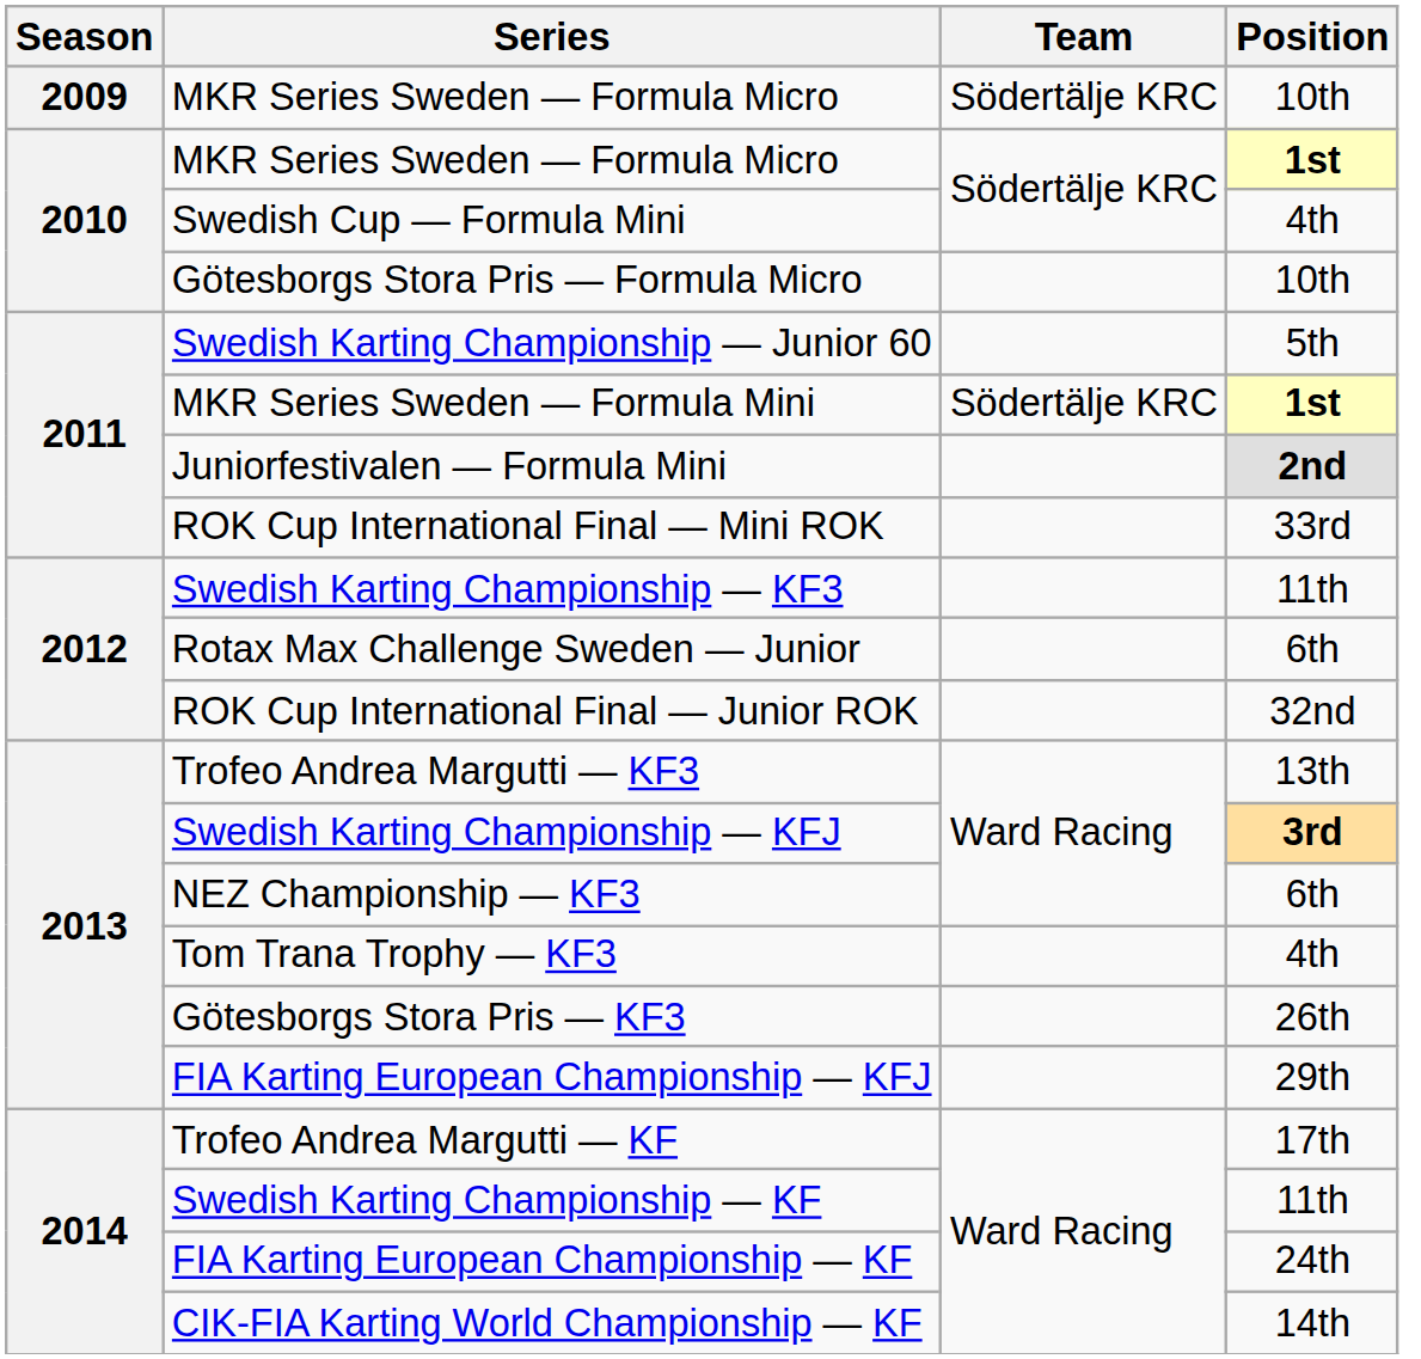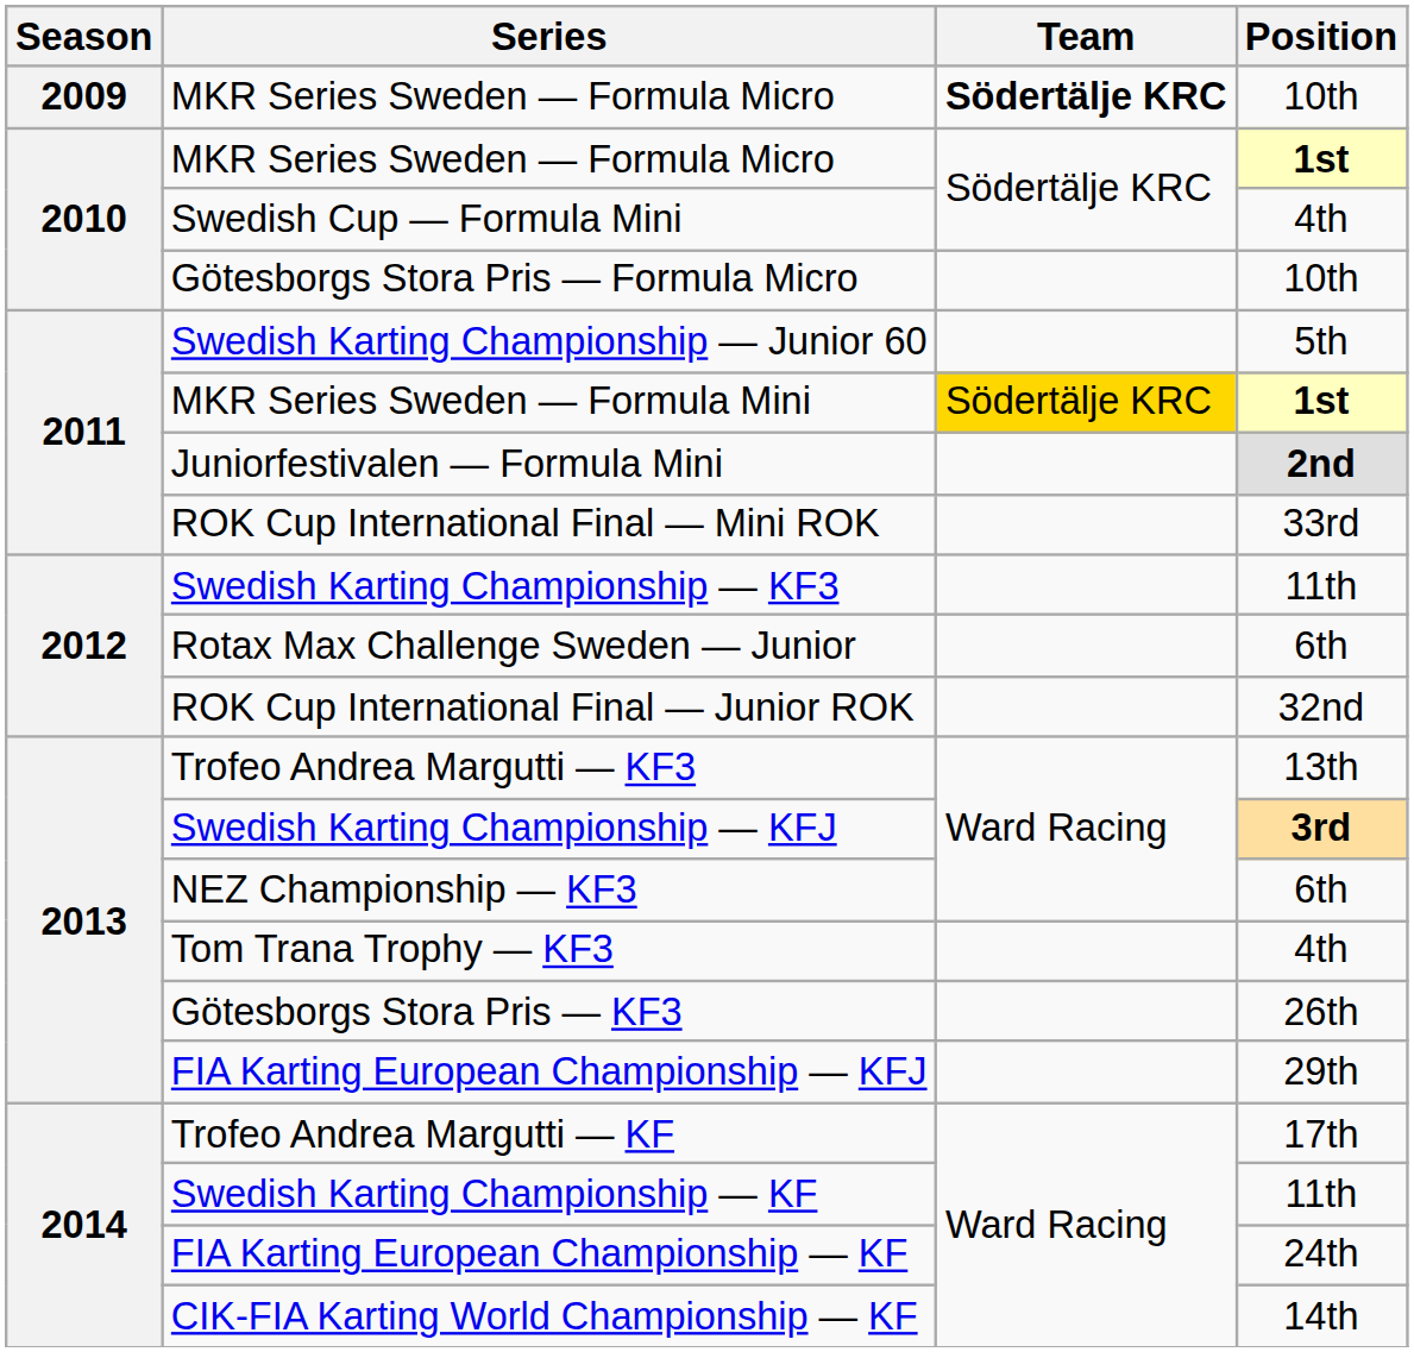MKR Series Sweden — Formula Micro / 10th | Team: normal -> bold
MKR Series Sweden — Formula Mini | Team: no background -> gold background
